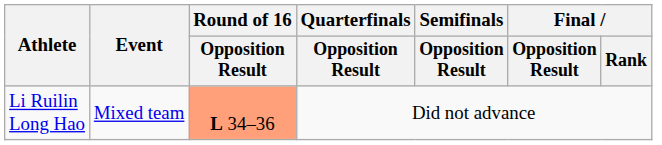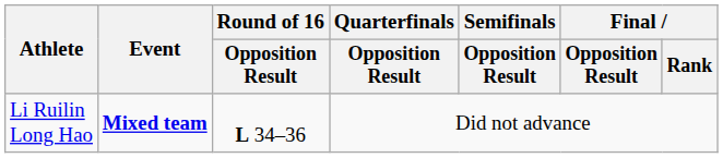Li Ruilin Long Hao | Event: normal -> bold
Li Ruilin Long Hao | Round of 16 / Opposition Result: lightsalmon background -> no background
